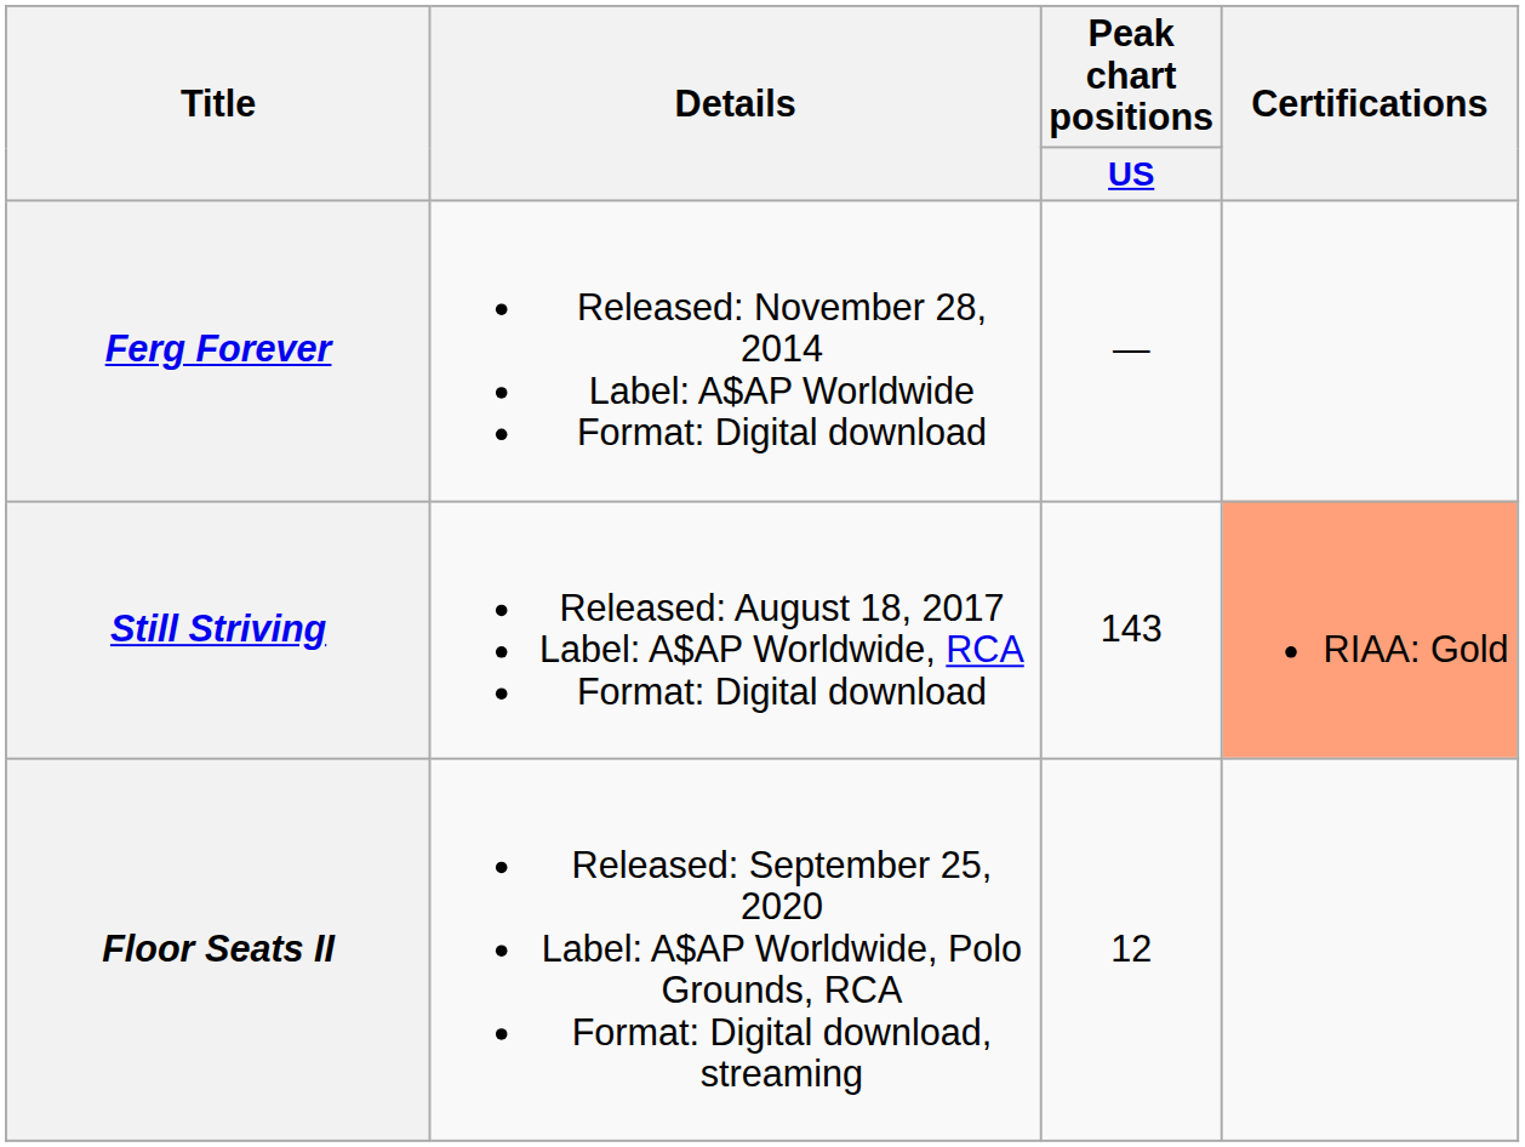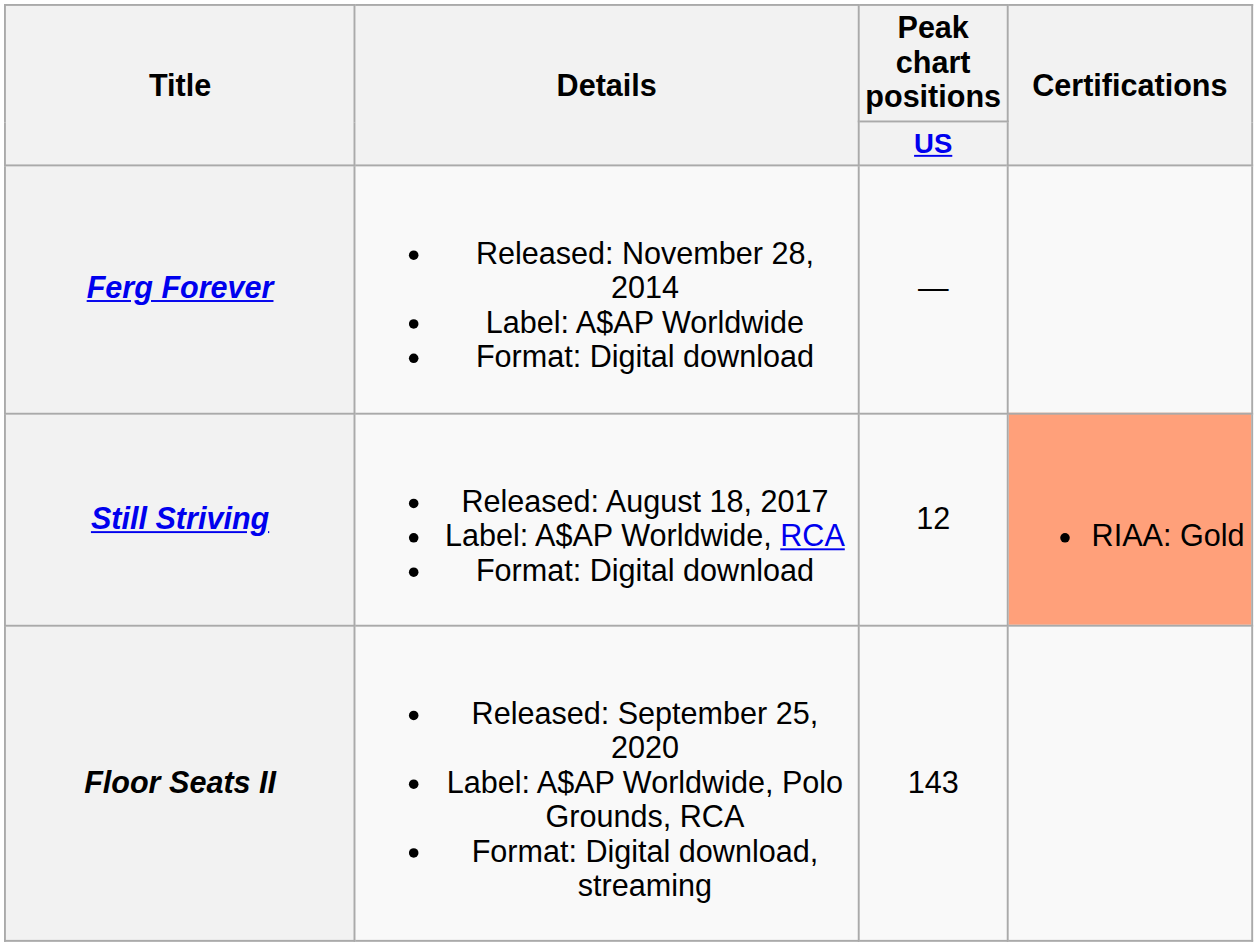Still Striving | Peak chart positions / US: 143 -> 12
Floor Seats II | Peak chart positions / US: 12 -> 143
